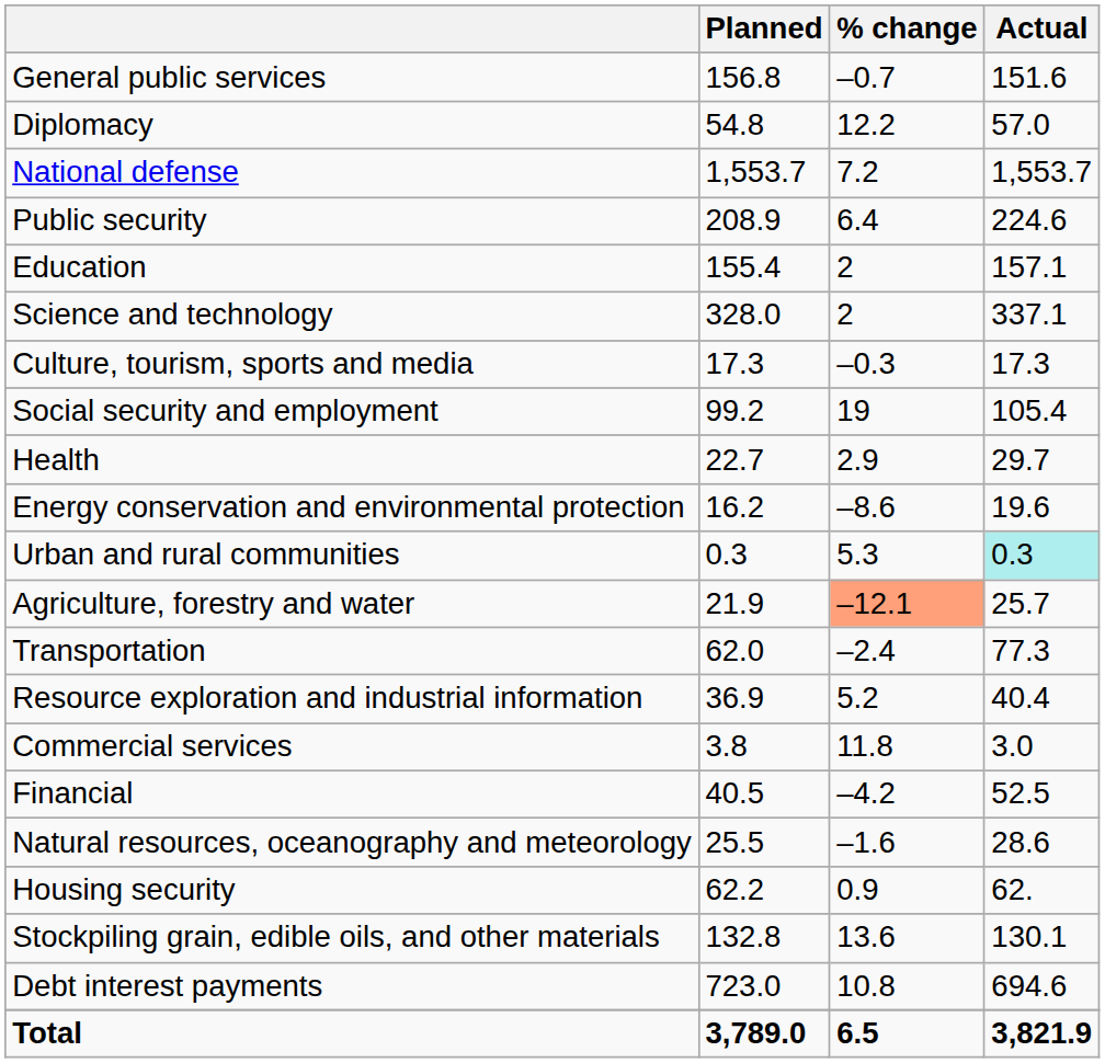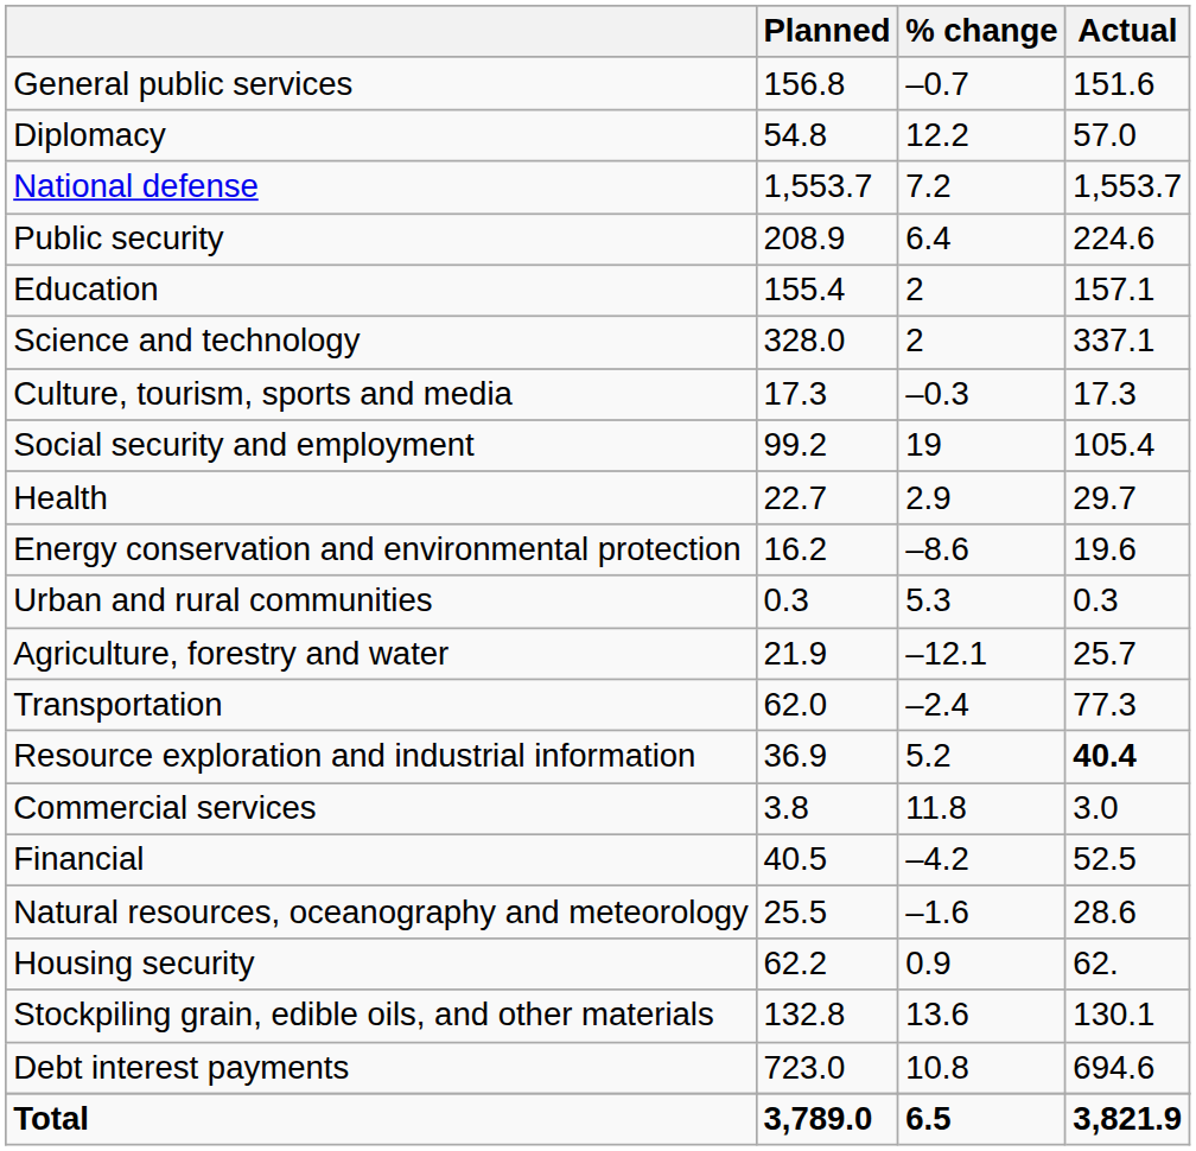Urban and rural communities | Actual: paleturquoise background -> no background
Agriculture, forestry and water | % change: lightsalmon background -> no background
Resource exploration and industrial information | Actual: normal -> bold
